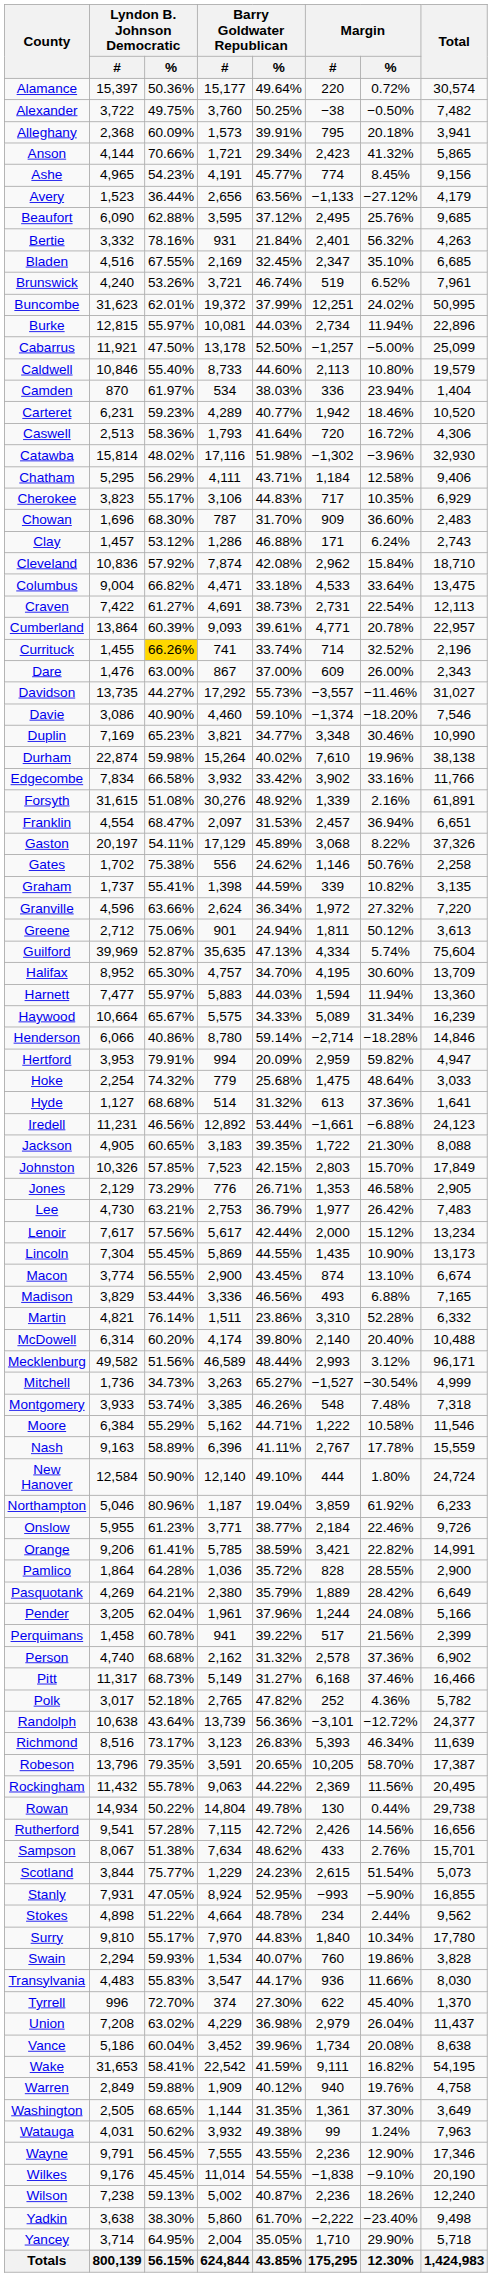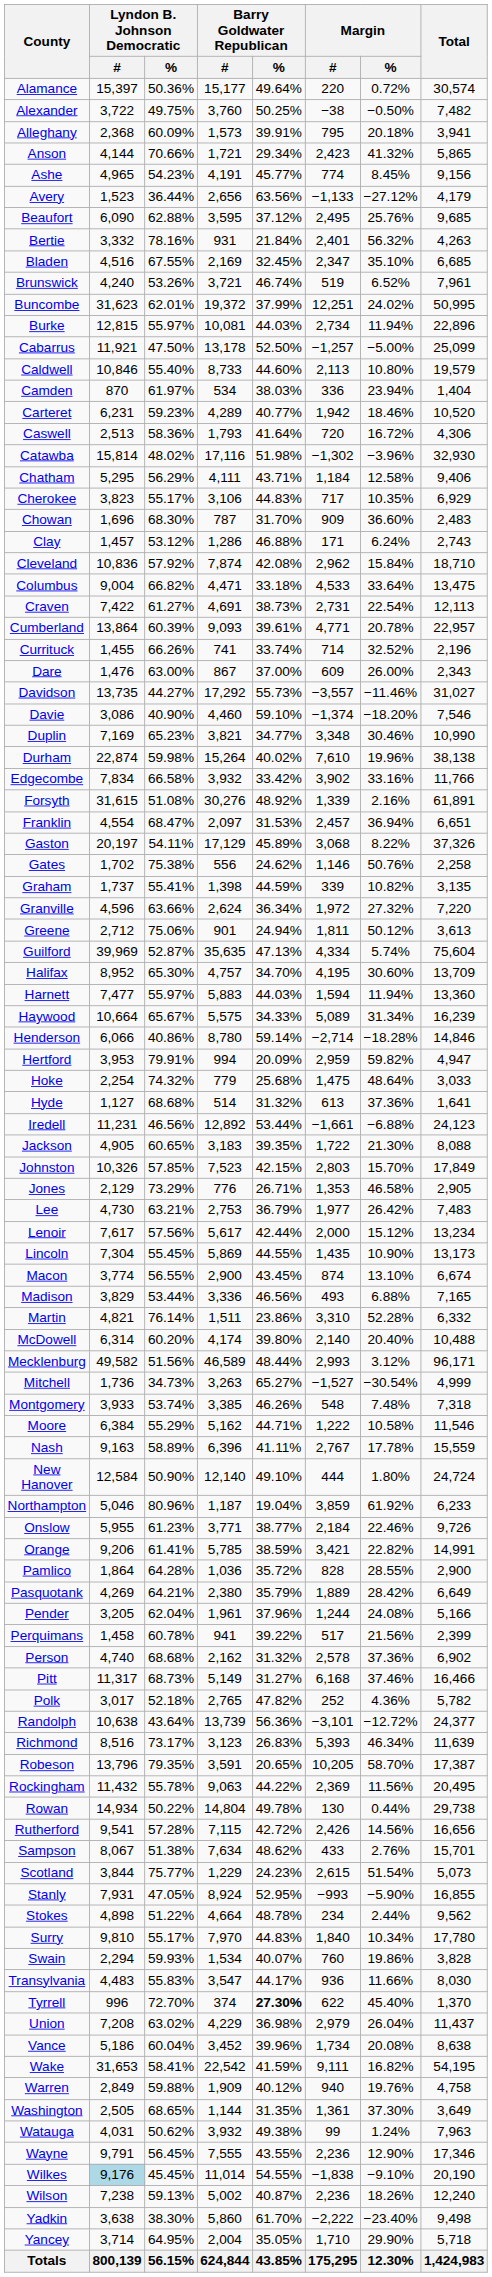Currituck | Lyndon B. Johnson Democratic / %: gold background -> no background
Tyrrell | Barry Goldwater Republican / %: normal -> bold
Wilkes | Lyndon B. Johnson Democratic / #: no background -> lightblue background
